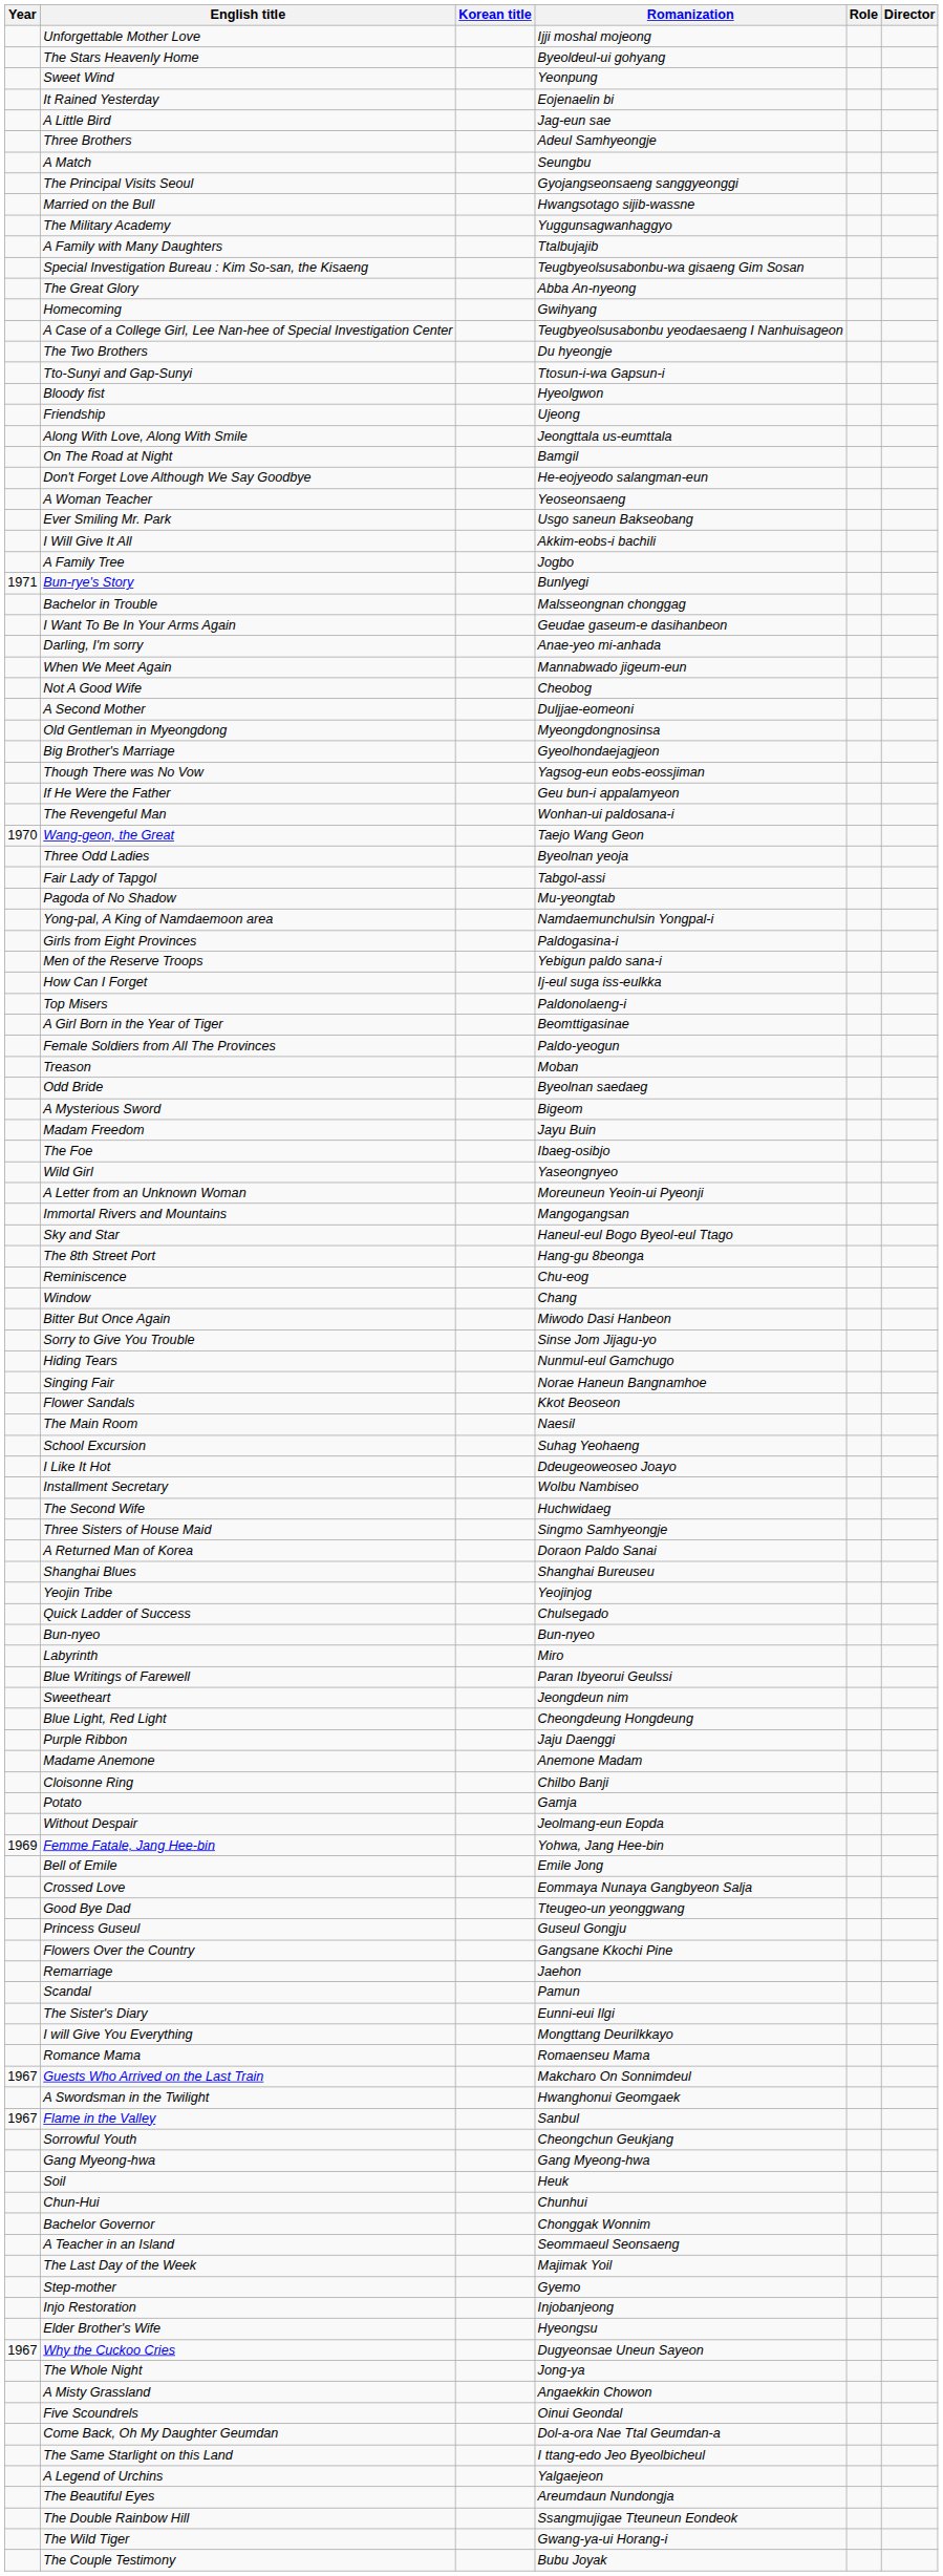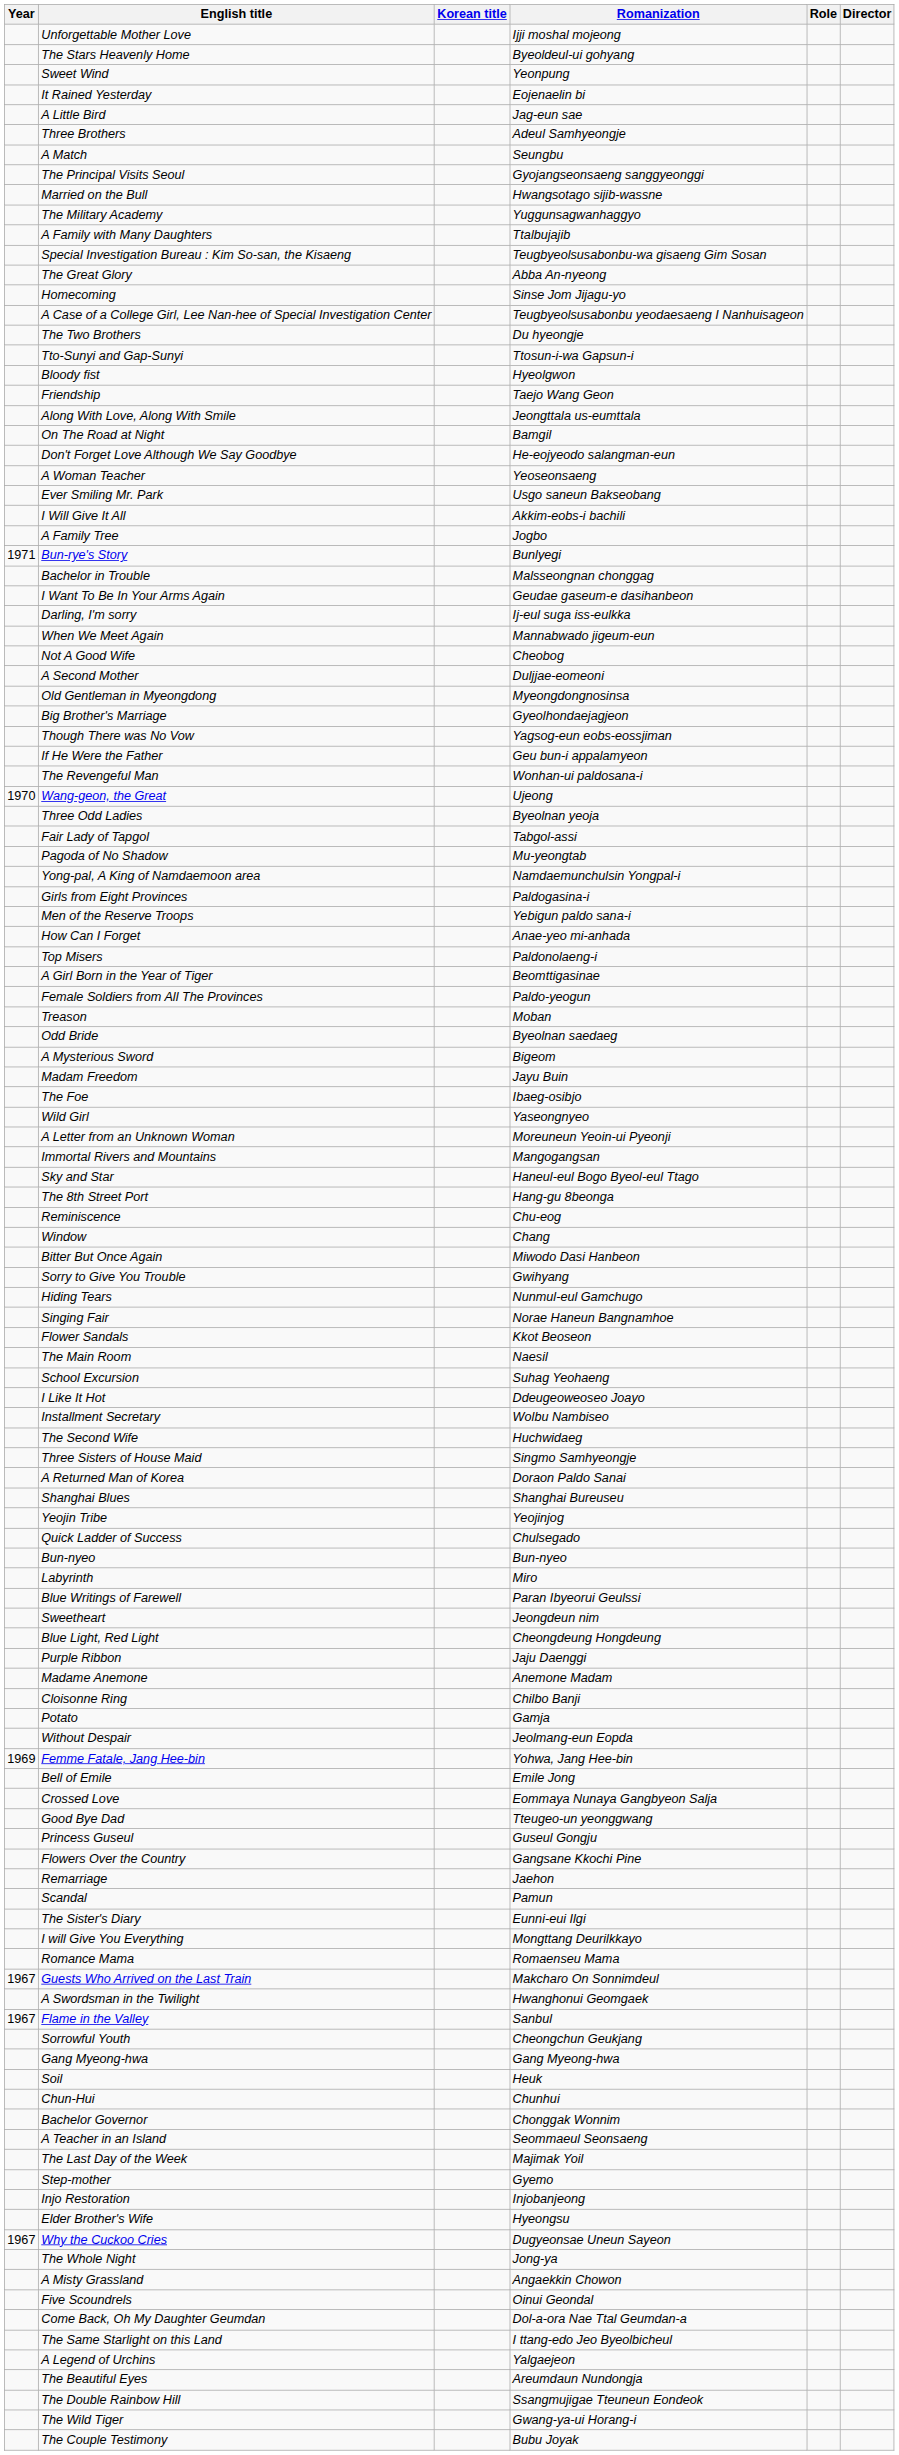Homecoming | Romanization: Gwihyang -> Sinse Jom Jijagu-yo
Friendship | Romanization: Ujeong -> Taejo Wang Geon
Darling, I'm sorry | Romanization: Anae-yeo mi-anhada -> Ij-eul suga iss-eulkka
Wang-geon, the Great | Romanization: Taejo Wang Geon -> Ujeong
How Can I Forget | Romanization: Ij-eul suga iss-eulkka -> Anae-yeo mi-anhada
Sorry to Give You Trouble | Romanization: Sinse Jom Jijagu-yo -> Gwihyang
